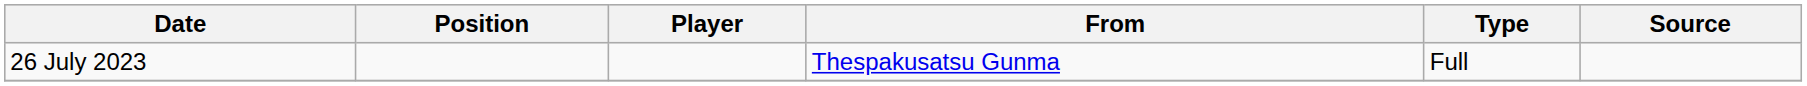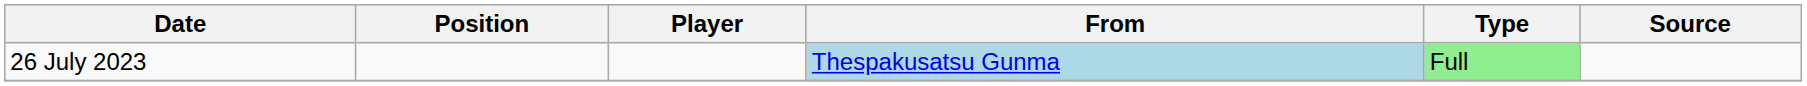26 July 2023 | From: no background -> lightblue background
26 July 2023 | Type: no background -> lightgreen background
